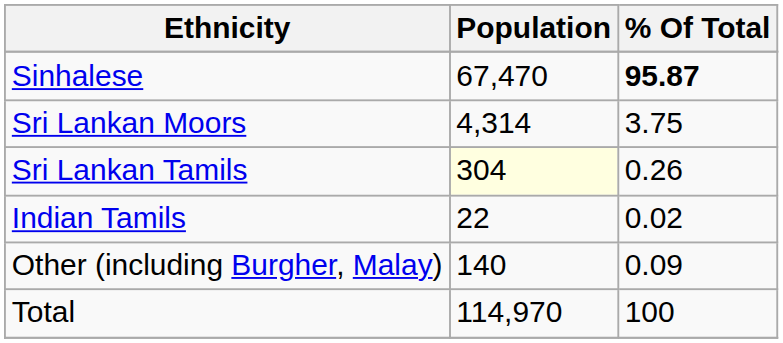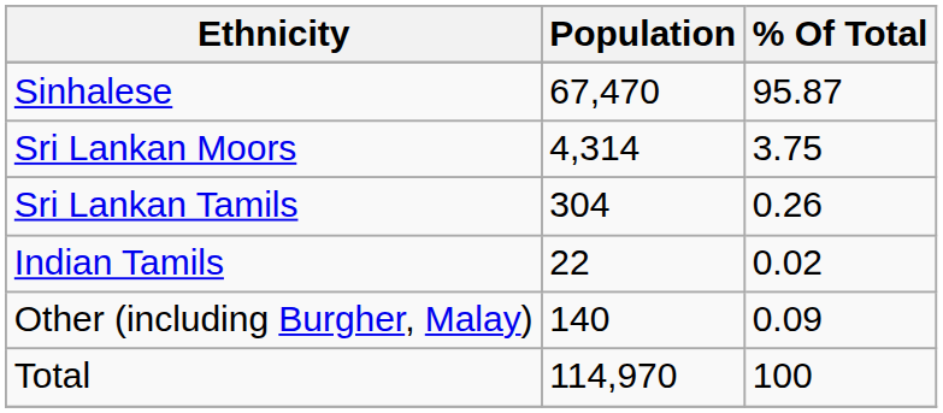Sinhalese | % Of Total: bold -> normal
Sri Lankan Tamils | Population: lightyellow background -> no background
